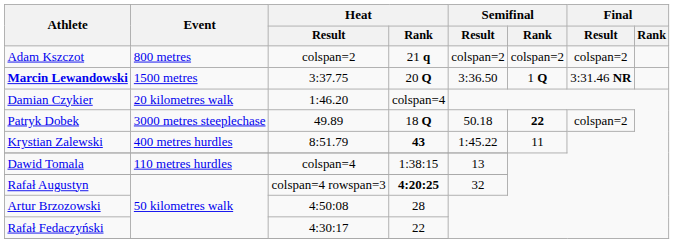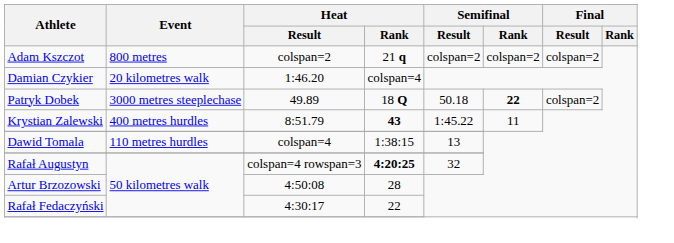- row: Marcin Lewandowski | 1500 metres | 3:37.75 | 20 Q | 3:36.50 | 1 Q | 3:31.46 NR
